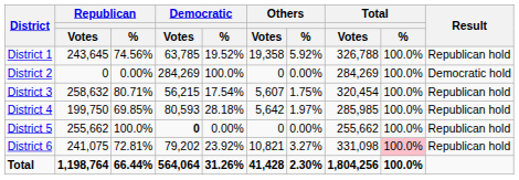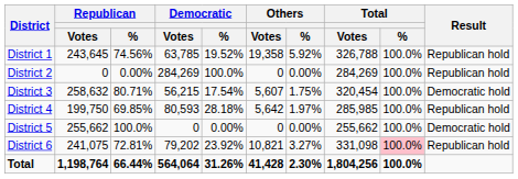District 2 | Result: Democratic hold -> Republican hold
District 3 | Result: Republican hold -> Democratic hold
District 5 | Democratic / Votes: bold -> normal
District 5 | Result: Republican hold -> Democratic hold
